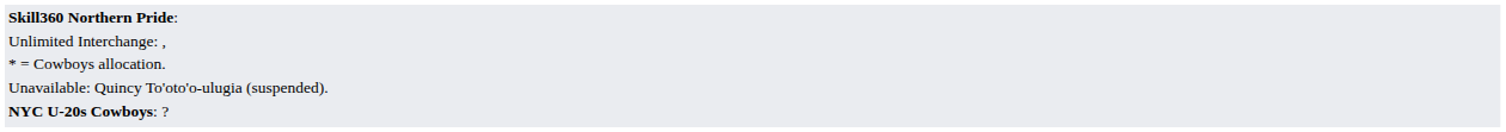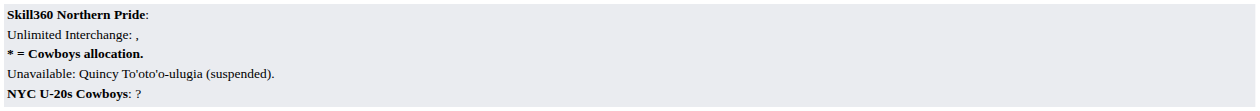row 3 | column 1: normal -> bold
